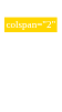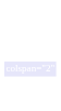row 2 | column 1: gold background -> no background
row 3 | column 1: no background -> lavender background
